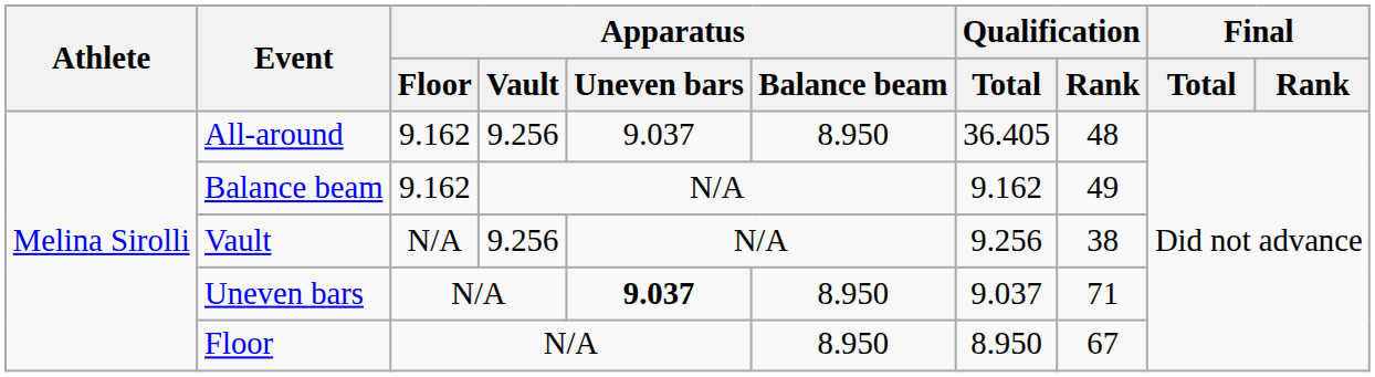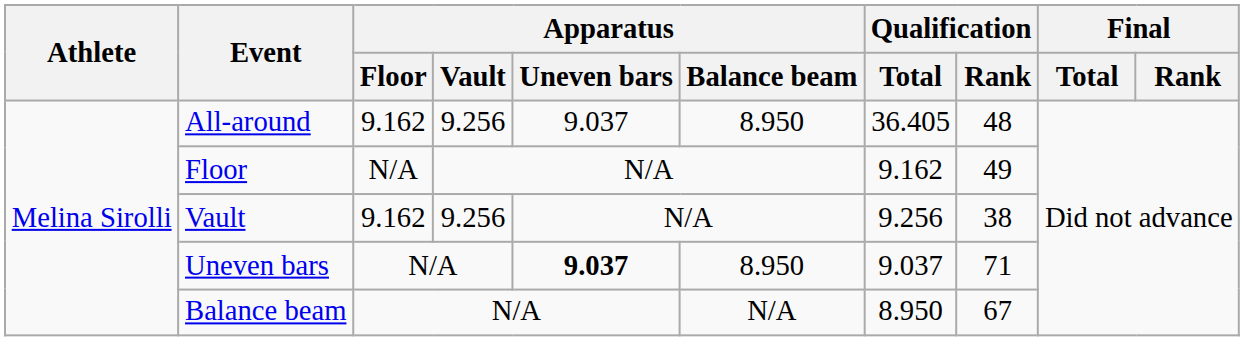row 4 | Event: Balance beam -> Floor
row 4 | Apparatus / Floor: 9.162 -> N/A
row 5 | Apparatus / Floor: N/A -> 9.162
row 7 | Event: Floor -> Balance beam
row 7 | Apparatus / Balance beam: 8.950 -> N/A
